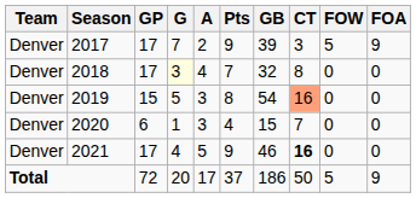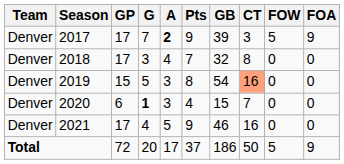2017 | A: normal -> bold
2018 | G: lightyellow background -> no background
2020 | G: normal -> bold
2021 | CT: bold -> normal
